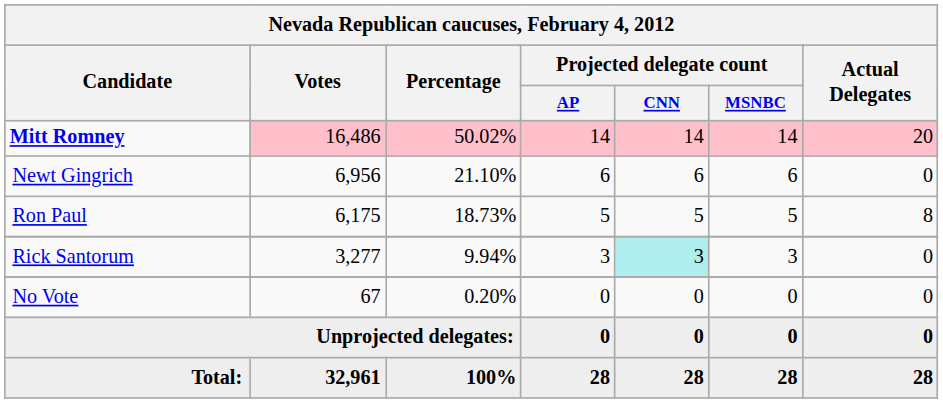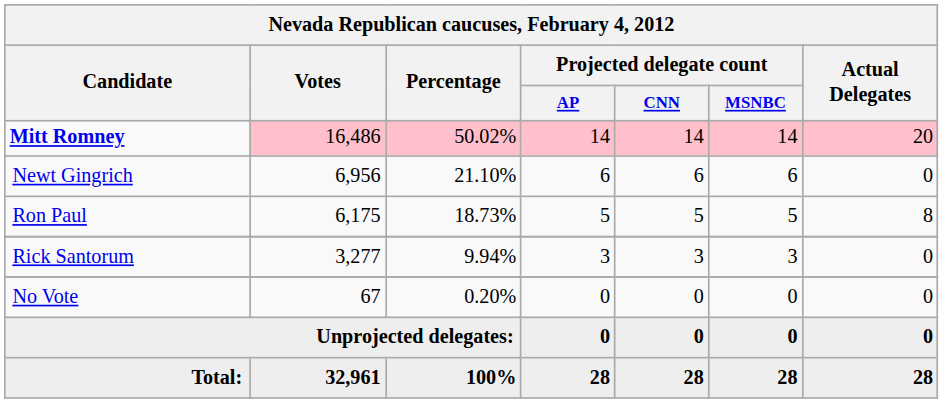Rick Santorum | Projected delegate count / CNN: paleturquoise background -> no background
